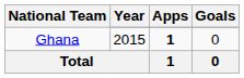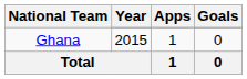2015 | Apps: bold -> normal
